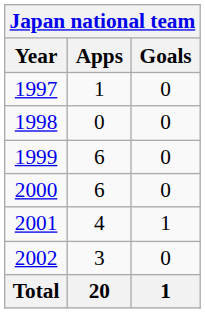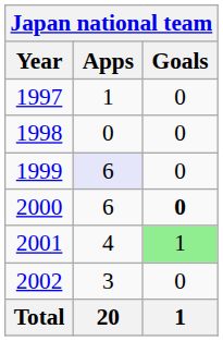1999 | Apps: no background -> lavender background
2000 | Goals: normal -> bold
2001 | Goals: no background -> lightgreen background
